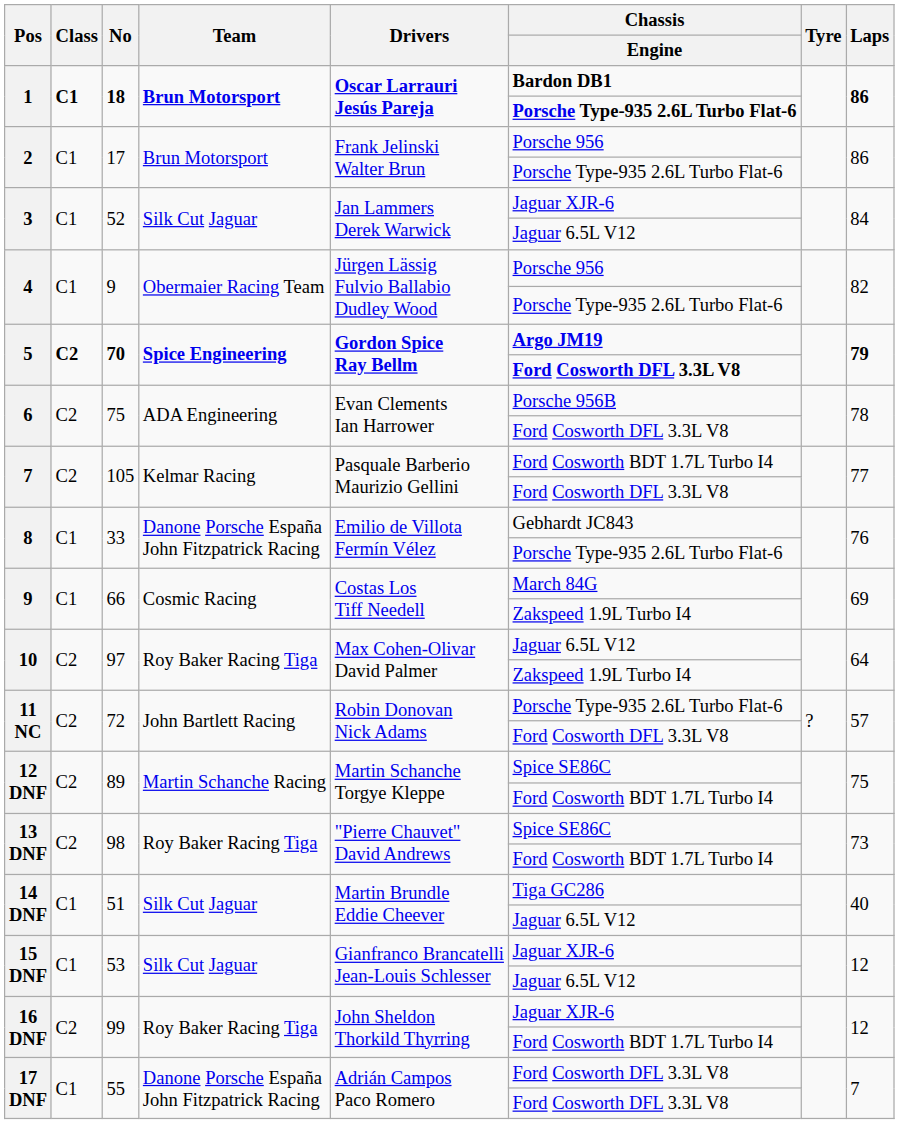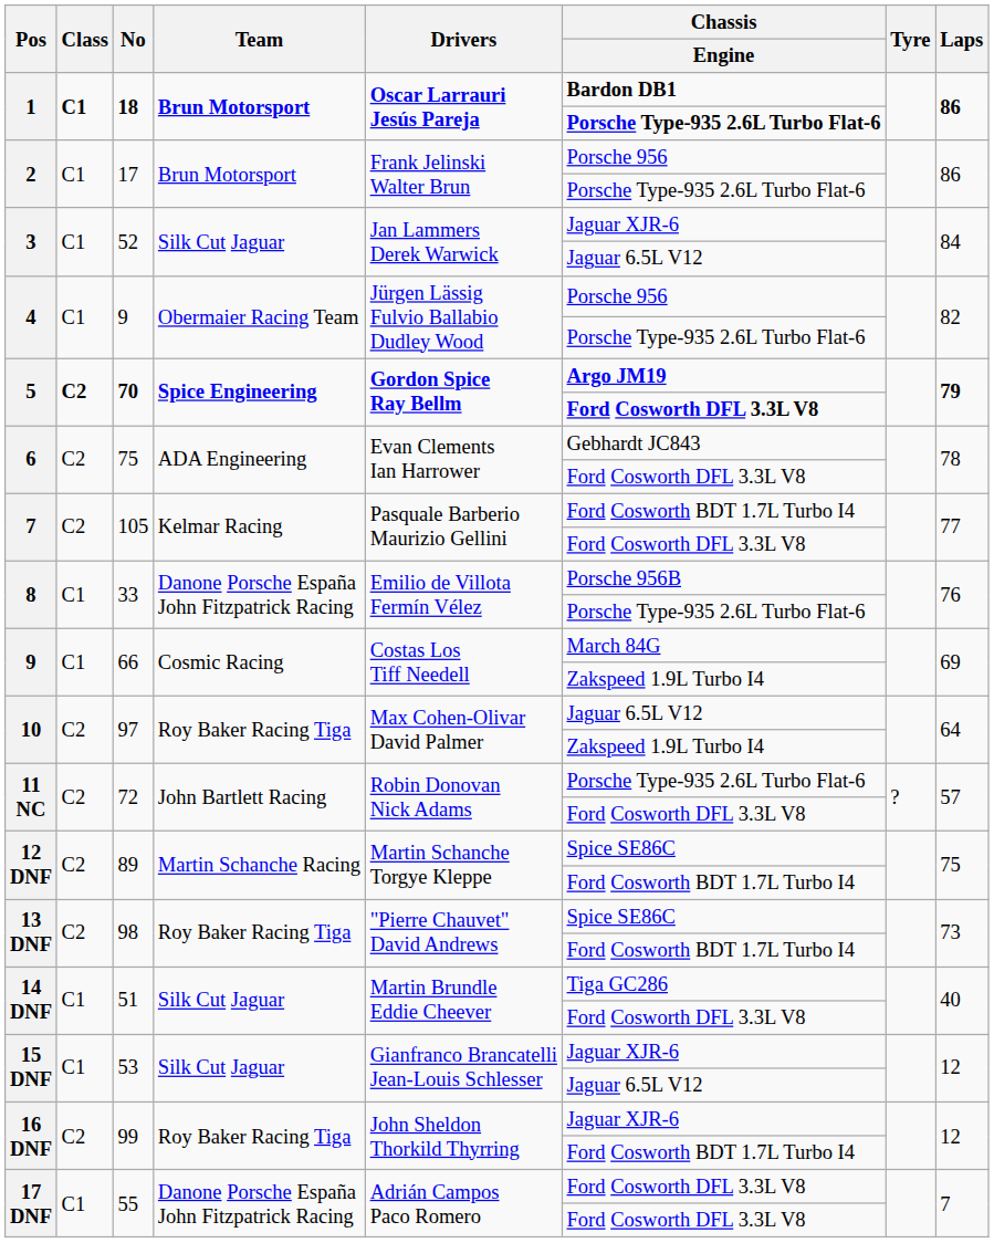row 13 | Chassis / Engine: Porsche 956B -> Gebhardt JC843
row 17 | Chassis / Engine: Gebhardt JC843 -> Porsche 956B
row 30 | Chassis / Engine: Jaguar 6.5L V12 -> Ford Cosworth DFL 3.3L V8
